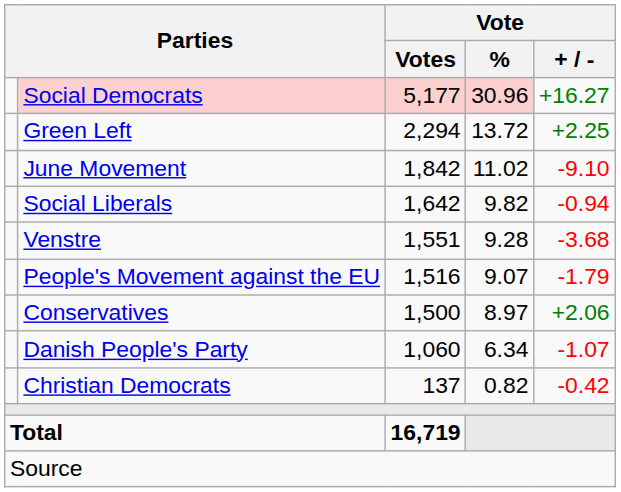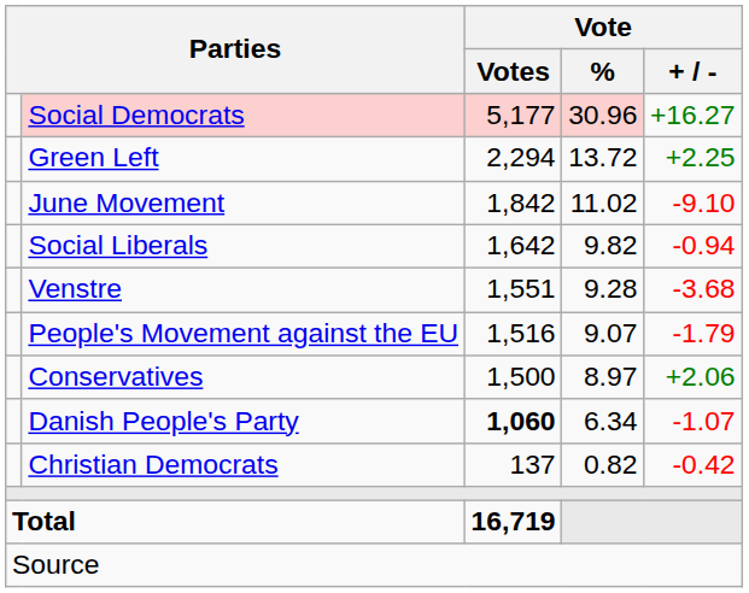Danish People's Party | Vote / Votes: normal -> bold
